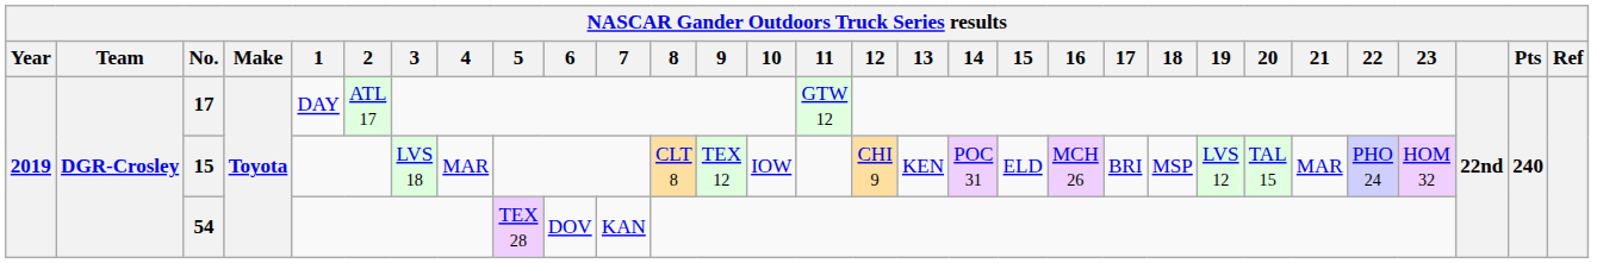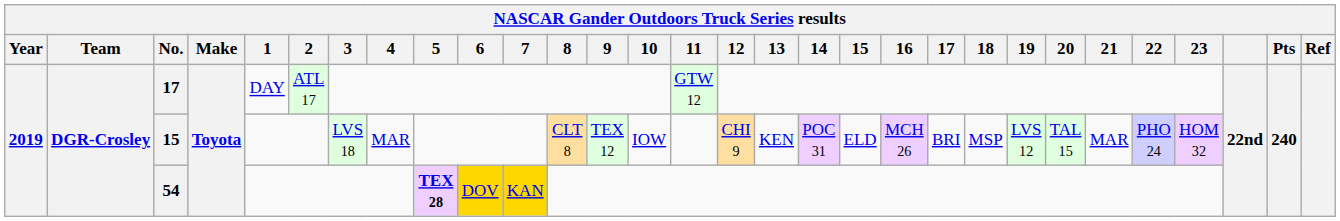54 | 5: normal -> bold
54 | 6: no background -> gold background
54 | 7: no background -> gold background
